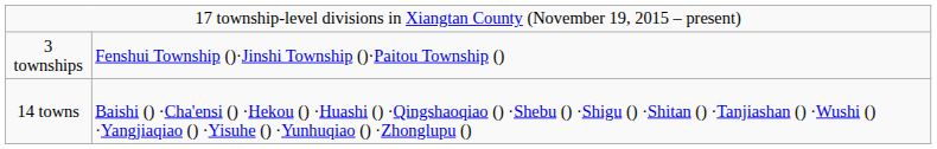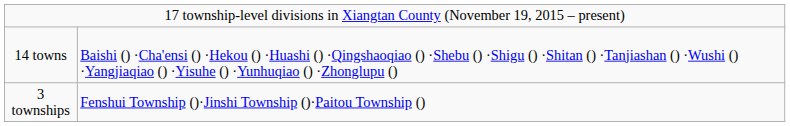rows swapped: 14 towns <-> 3 townships
